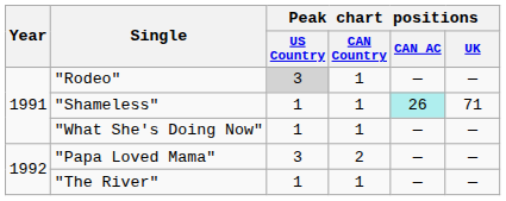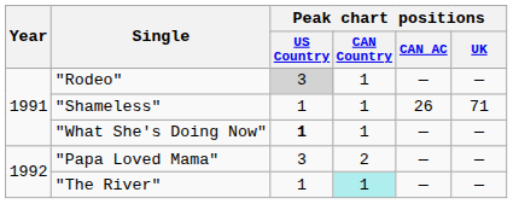"Shameless" | Peak chart positions / CAN AC: paleturquoise background -> no background
"What She's Doing Now" | Peak chart positions / US Country: normal -> bold
"The River" | Peak chart positions / CAN Country: no background -> paleturquoise background
